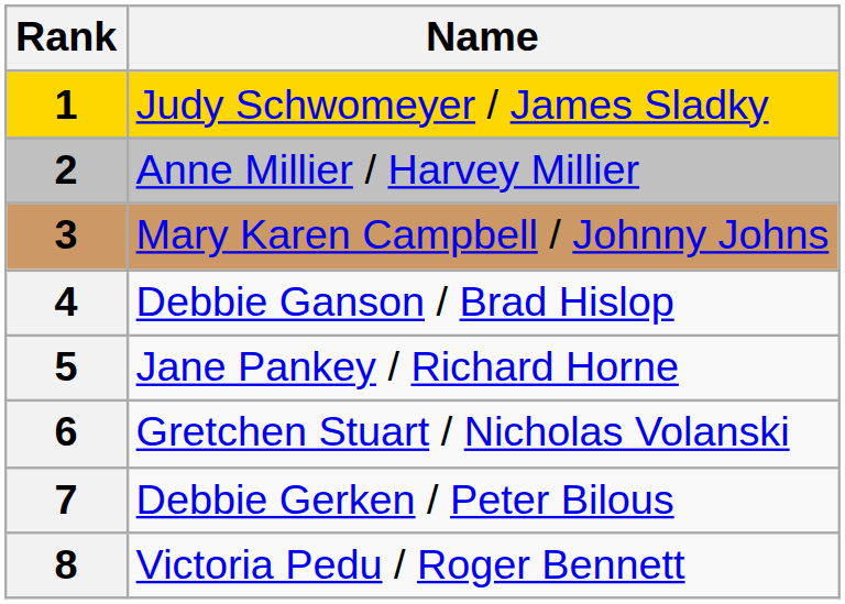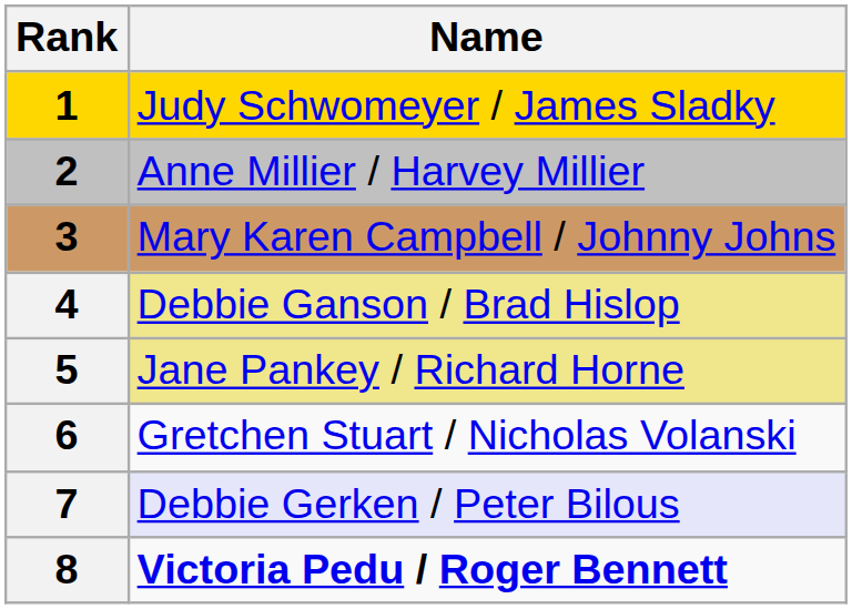Debbie Ganson / Brad Hislop | Name: no background -> khaki background
Jane Pankey / Richard Horne | Name: no background -> khaki background
Debbie Gerken / Peter Bilous | Name: no background -> lavender background
Victoria Pedu / Roger Bennett | Name: normal -> bold
